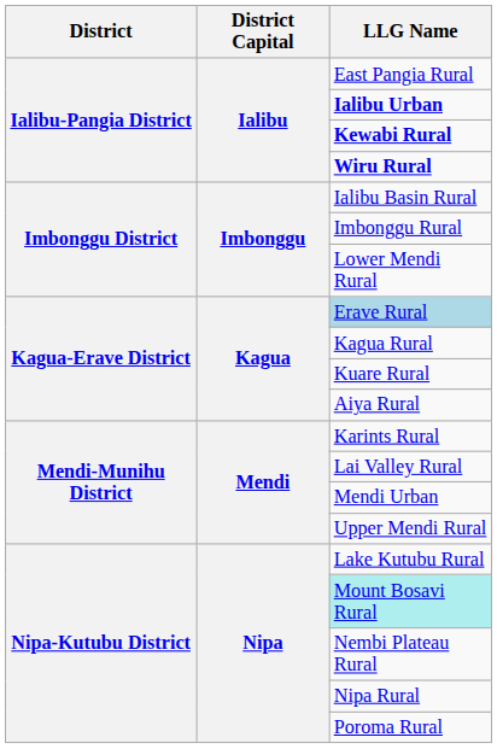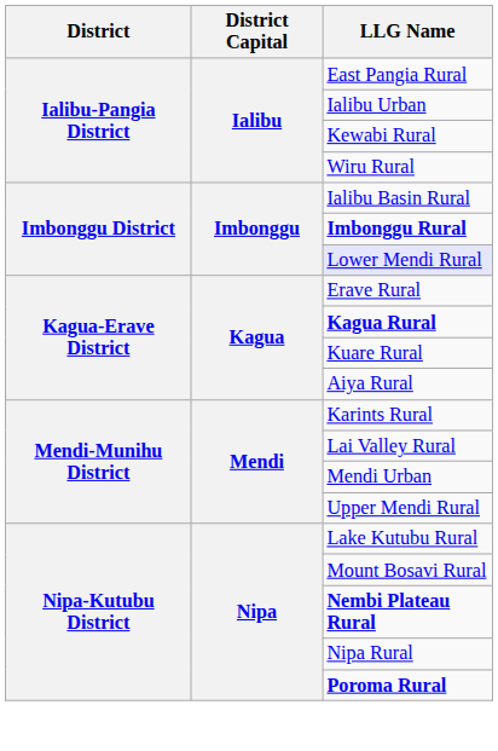Ialibu Urban | LLG Name: bold -> normal
Kewabi Rural | LLG Name: bold -> normal
Wiru Rural | LLG Name: bold -> normal
Imbonggu Rural | LLG Name: normal -> bold
Lower Mendi Rural | LLG Name: no background -> lavender background
Erave Rural | LLG Name: lightblue background -> no background
Kagua Rural | LLG Name: normal -> bold
Mount Bosavi Rural | LLG Name: paleturquoise background -> no background
Nembi Plateau Rural | LLG Name: normal -> bold
Poroma Rural | LLG Name: normal -> bold
